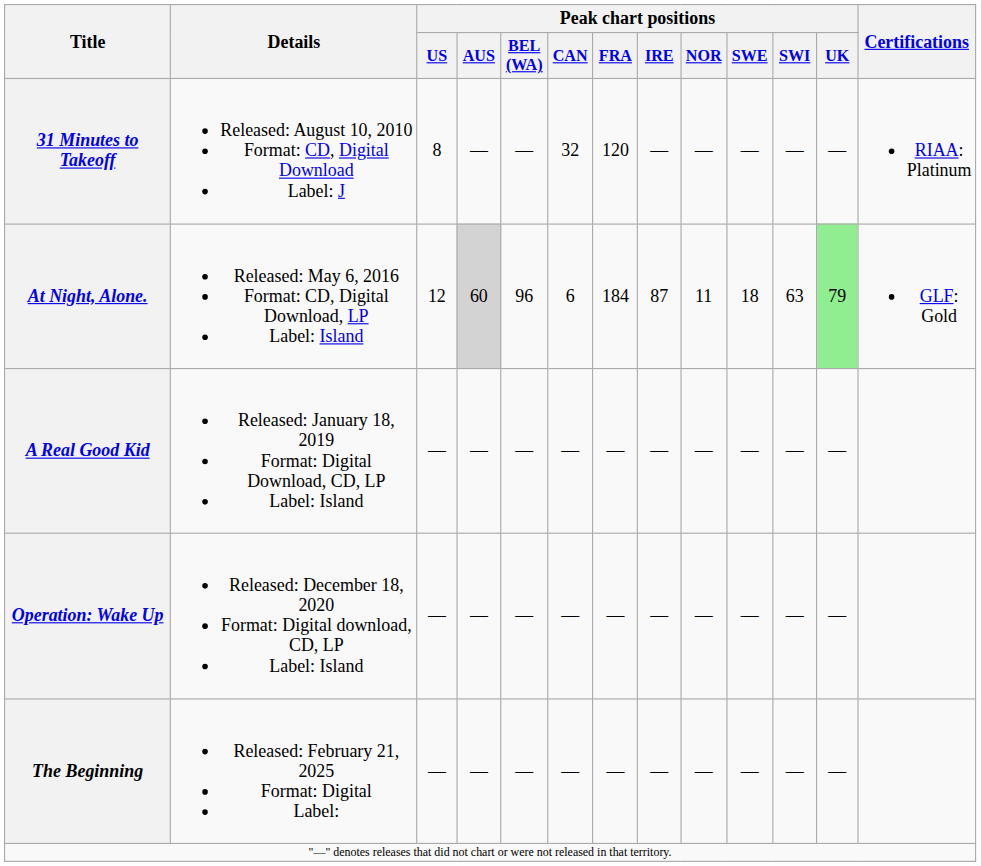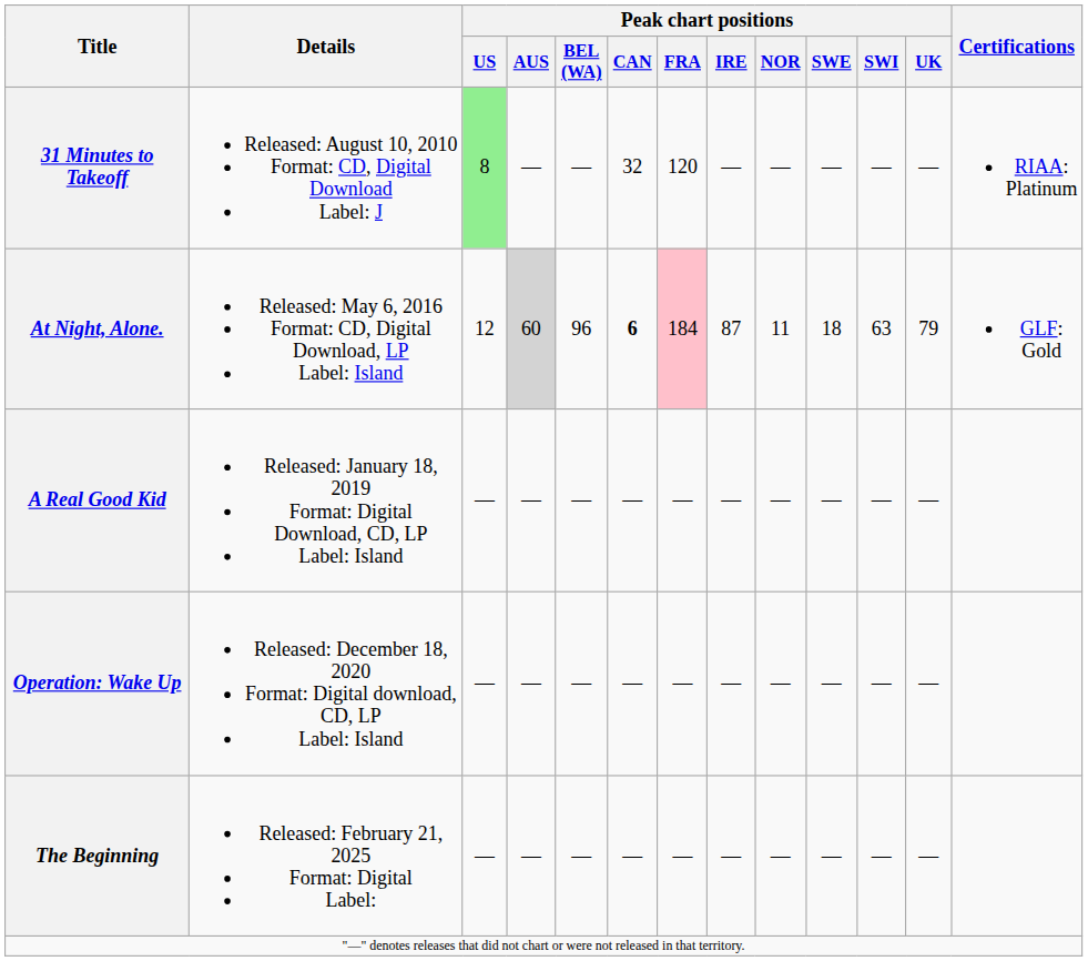31 Minutes to Takeoff | Peak chart positions / US: no background -> lightgreen background
At Night, Alone. | Peak chart positions / CAN: normal -> bold
At Night, Alone. | Peak chart positions / FRA: no background -> pink background
At Night, Alone. | Peak chart positions / UK: lightgreen background -> no background
